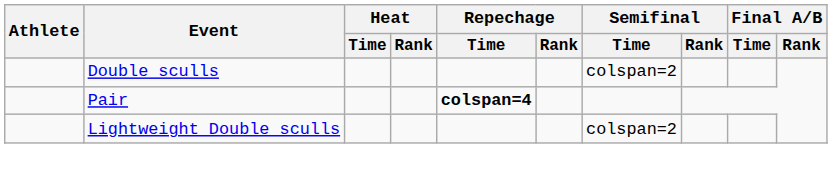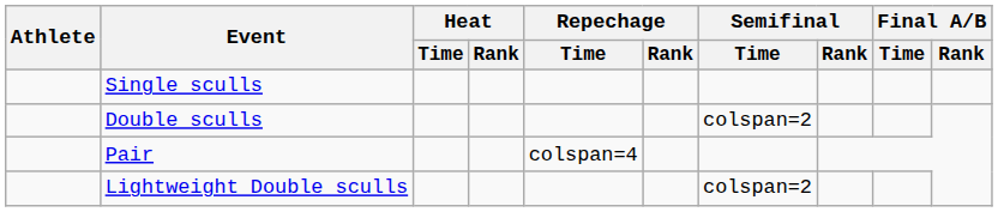+ row: Single sculls
Pair | Repechage / Time: bold -> normal
